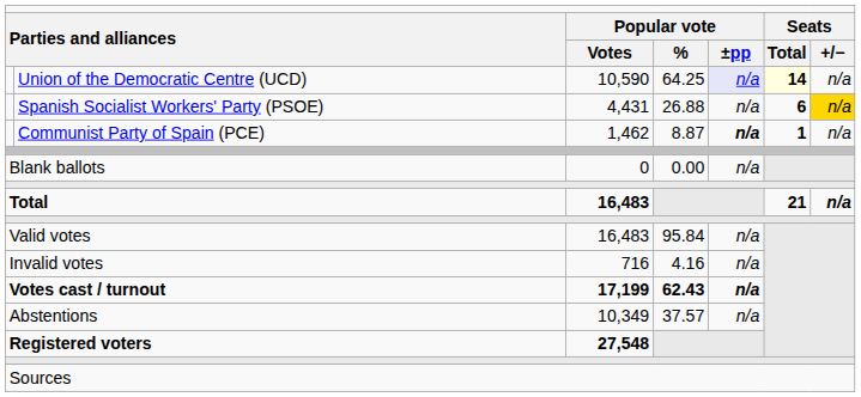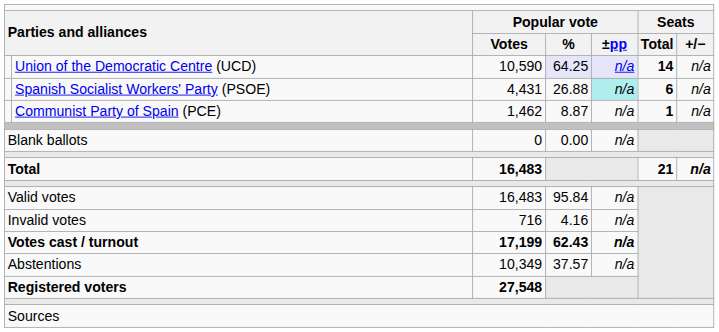Union of the Democratic Centre (UCD) | column 4: no background -> lavender background
Union of the Democratic Centre (UCD) | column 6: lightyellow background -> no background
Spanish Socialist Workers' Party (PSOE) | column 5: no background -> paleturquoise background
Spanish Socialist Workers' Party (PSOE) | column 7: gold background -> no background
Communist Party of Spain (PCE) | column 5: bold -> normal
